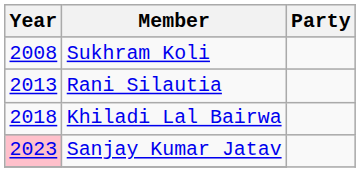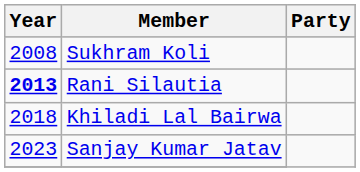Rani Silautia | Year: normal -> bold
Sanjay Kumar Jatav | Year: pink background -> no background
